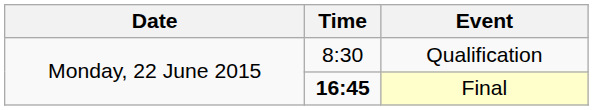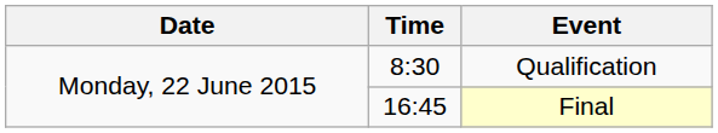Final | Time: bold -> normal
